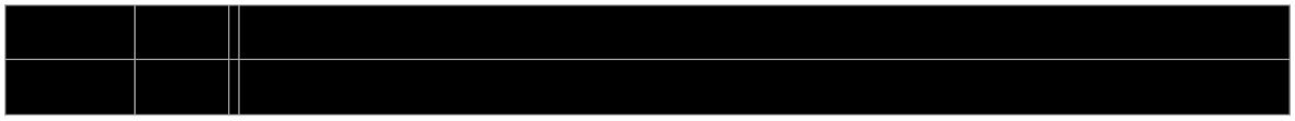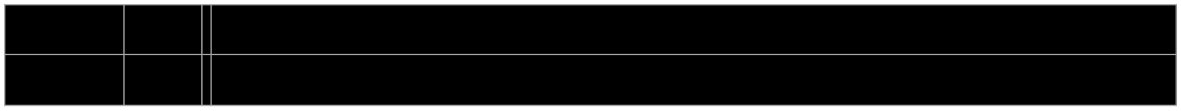Eleri Mackay | column 2: bold -> normal
